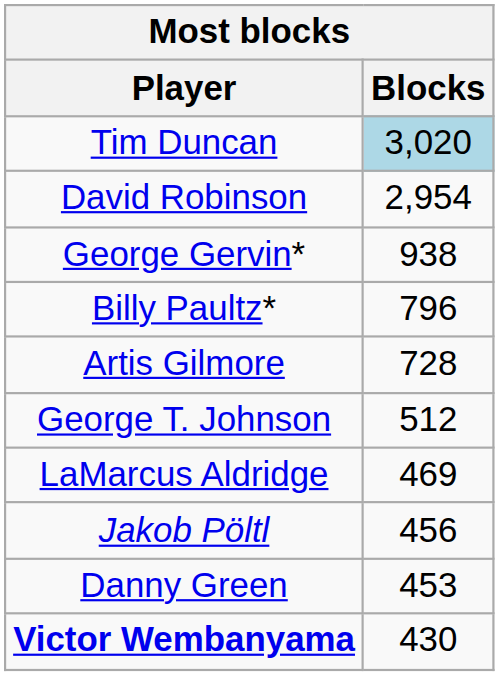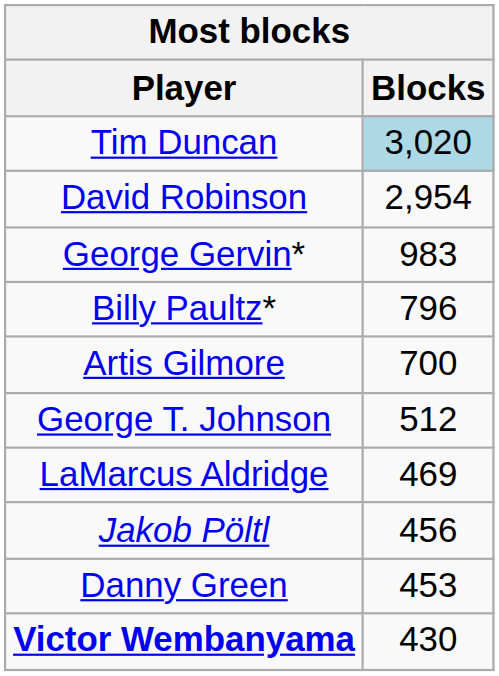George Gervin* | Blocks: 938 -> 983
Artis Gilmore | Blocks: 728 -> 700
